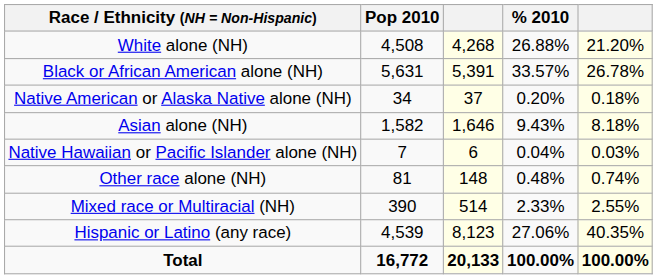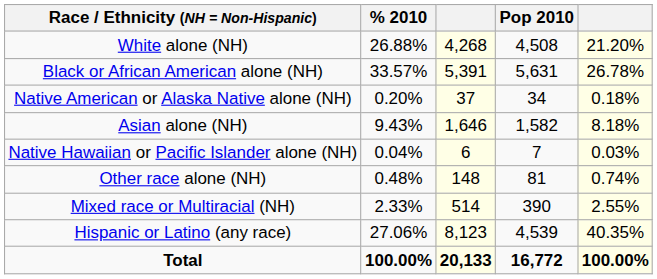columns swapped: Pop 2010 <-> % 2010
